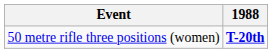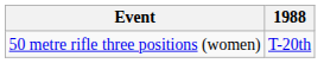50 metre rifle three positions (women) | 1988: bold -> normal
